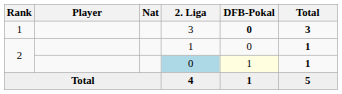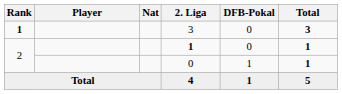row 2 | Rank: normal -> bold
row 2 | DFB-Pokal: bold -> normal
row 3 | 2. Liga: normal -> bold
row 4 | 2. Liga: lightblue background -> no background
row 4 | DFB-Pokal: lightyellow background -> no background
